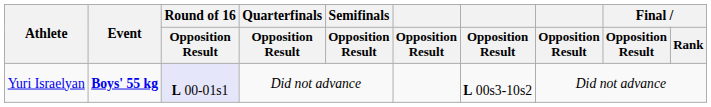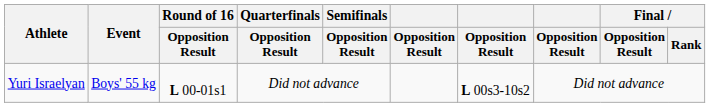Yuri Israelyan | Event: bold -> normal
Yuri Israelyan | Round of 16 / Opposition Result: lavender background -> no background
